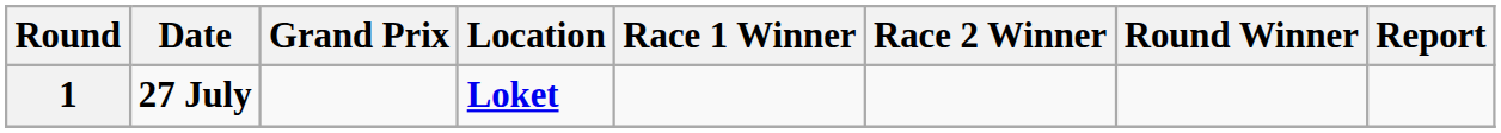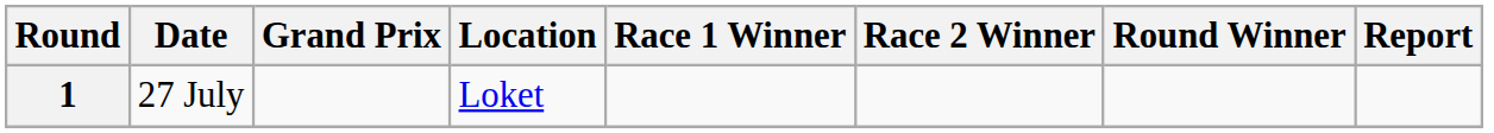1 | Date: bold -> normal
1 | Location: bold -> normal
